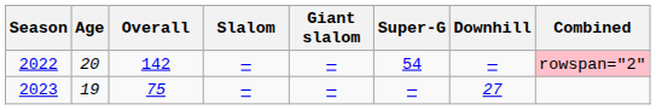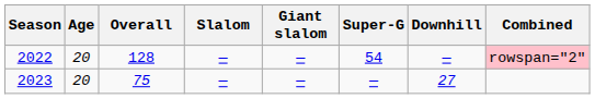2022 | Overall: 142 -> 128
2023 | Age: 19 -> 20
